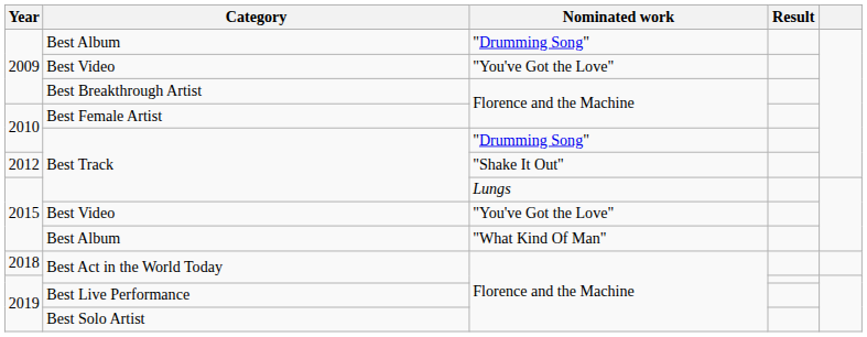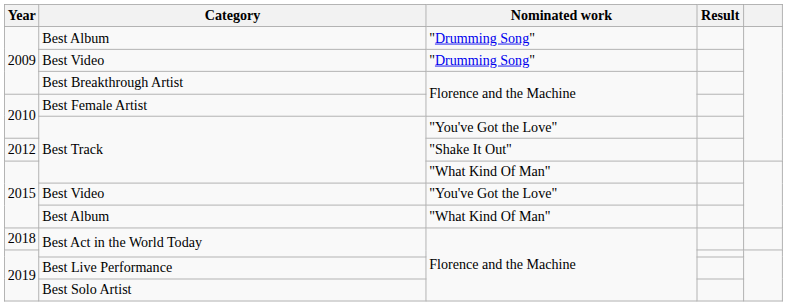2009 / Best Video | Nominated work: "You've Got the Love" -> "Drumming Song"
2010 / Best Track | Nominated work: "Drumming Song" -> "You've Got the Love"
2015 / Best Track | Nominated work: Lungs -> "What Kind Of Man"
